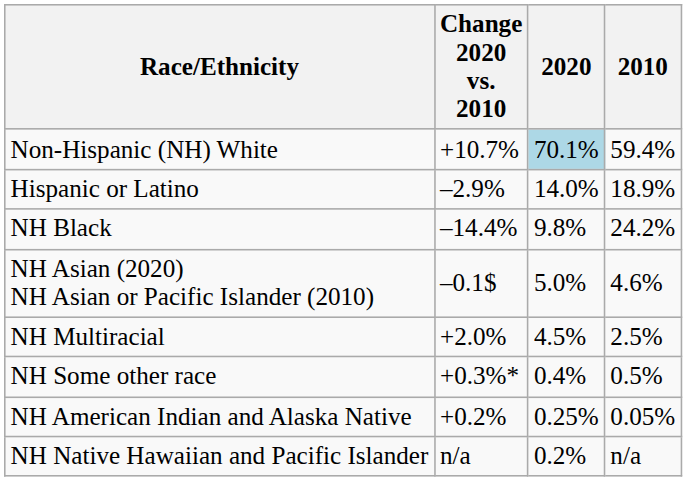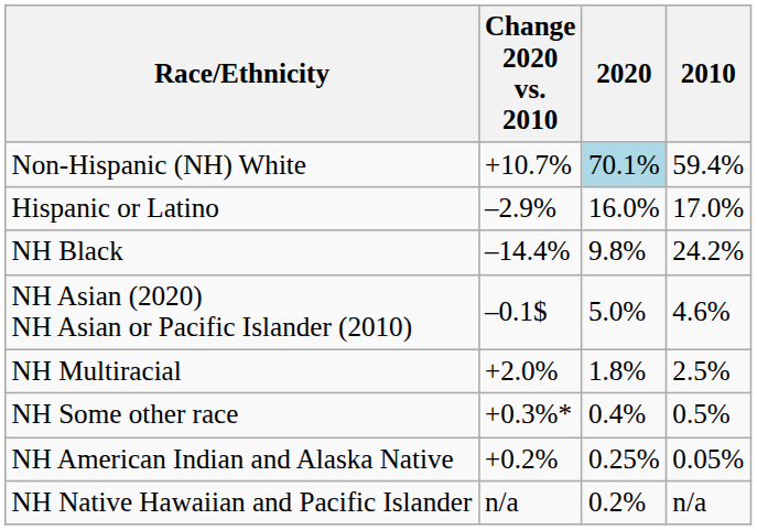Hispanic or Latino | 2020: 14.0% -> 16.0%
Hispanic or Latino | 2010: 18.9% -> 17.0%
NH Multiracial | 2020: 4.5% -> 1.8%
